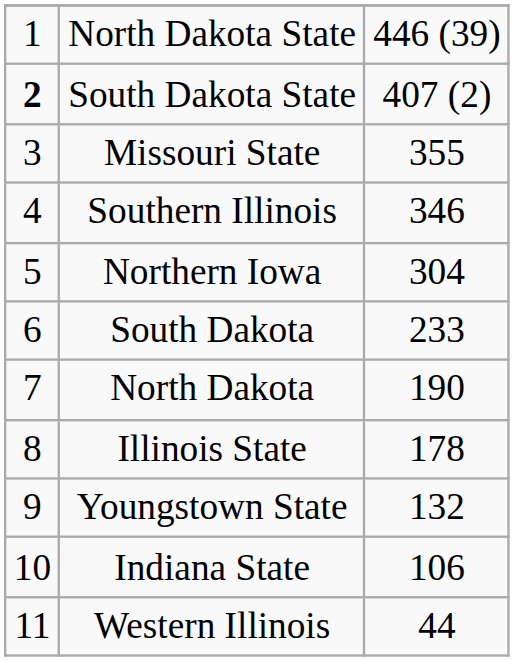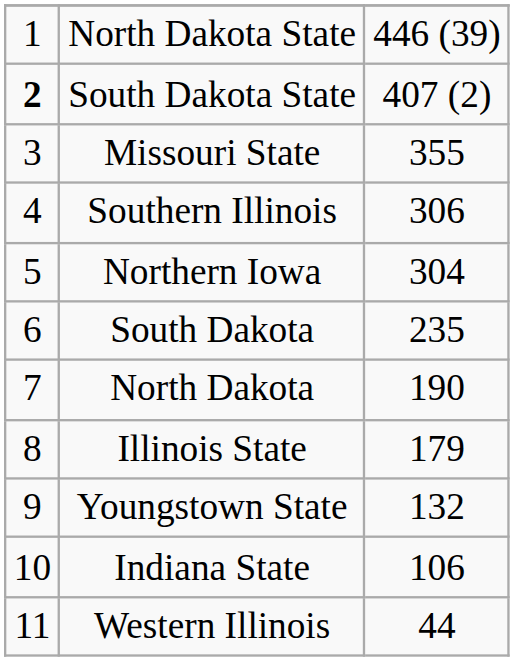Southern Illinois | column 3: 346 -> 306
South Dakota | column 3: 233 -> 235
Illinois State | column 3: 178 -> 179
